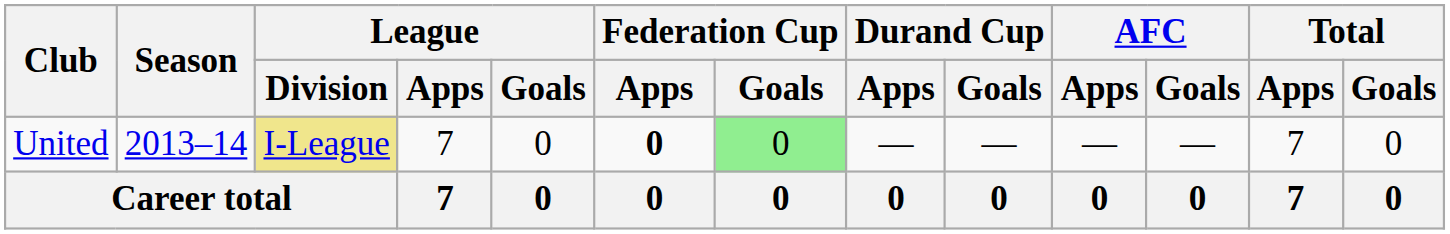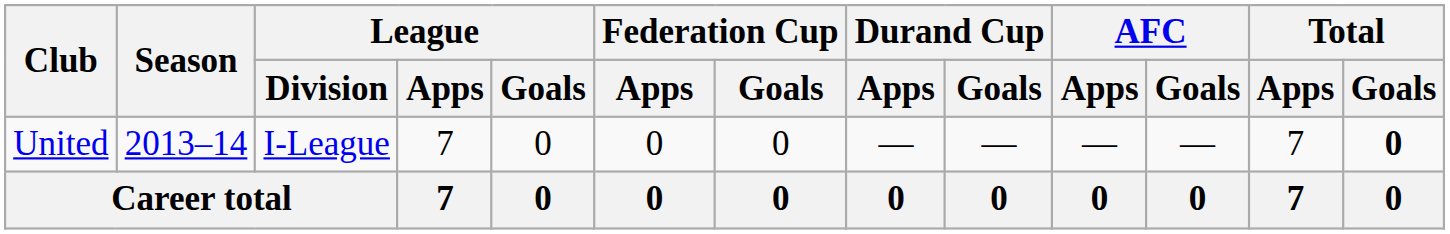United | League / Division: khaki background -> no background
United | Federation Cup / Apps: bold -> normal
United | Federation Cup / Goals: lightgreen background -> no background
United | Total / Goals: normal -> bold
